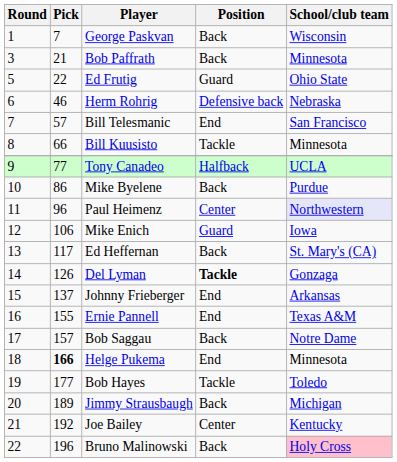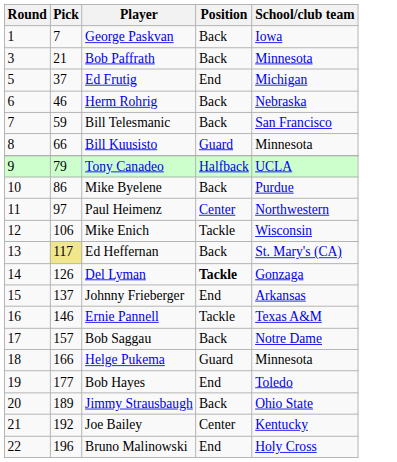George Paskvan | School/club team: Wisconsin -> Iowa
Ed Frutig | Pick: 22 -> 37
Ed Frutig | Position: Guard -> End
Ed Frutig | School/club team: Ohio State -> Michigan
Herm Rohrig | Position: Defensive back -> Back
Bill Telesmanic | Pick: 57 -> 59
Bill Telesmanic | Position: End -> Back
Bill Kuusisto | Position: Tackle -> Guard
Tony Canadeo | Pick: 77 -> 79
Paul Heimenz | Pick: 96 -> 97
Paul Heimenz | School/club team: lavender background -> no background
Mike Enich | Position: Guard -> Tackle
Mike Enich | School/club team: Iowa -> Wisconsin
Ed Heffernan | Pick: no background -> khaki background
Ernie Pannell | Pick: 155 -> 146
Ernie Pannell | Position: End -> Tackle
Helge Pukema | Pick: bold -> normal
Helge Pukema | Position: End -> Guard
Bob Hayes | Position: Tackle -> End
Jimmy Strausbaugh | School/club team: Michigan -> Ohio State
Bruno Malinowski | Position: Back -> End
Bruno Malinowski | School/club team: pink background -> no background
